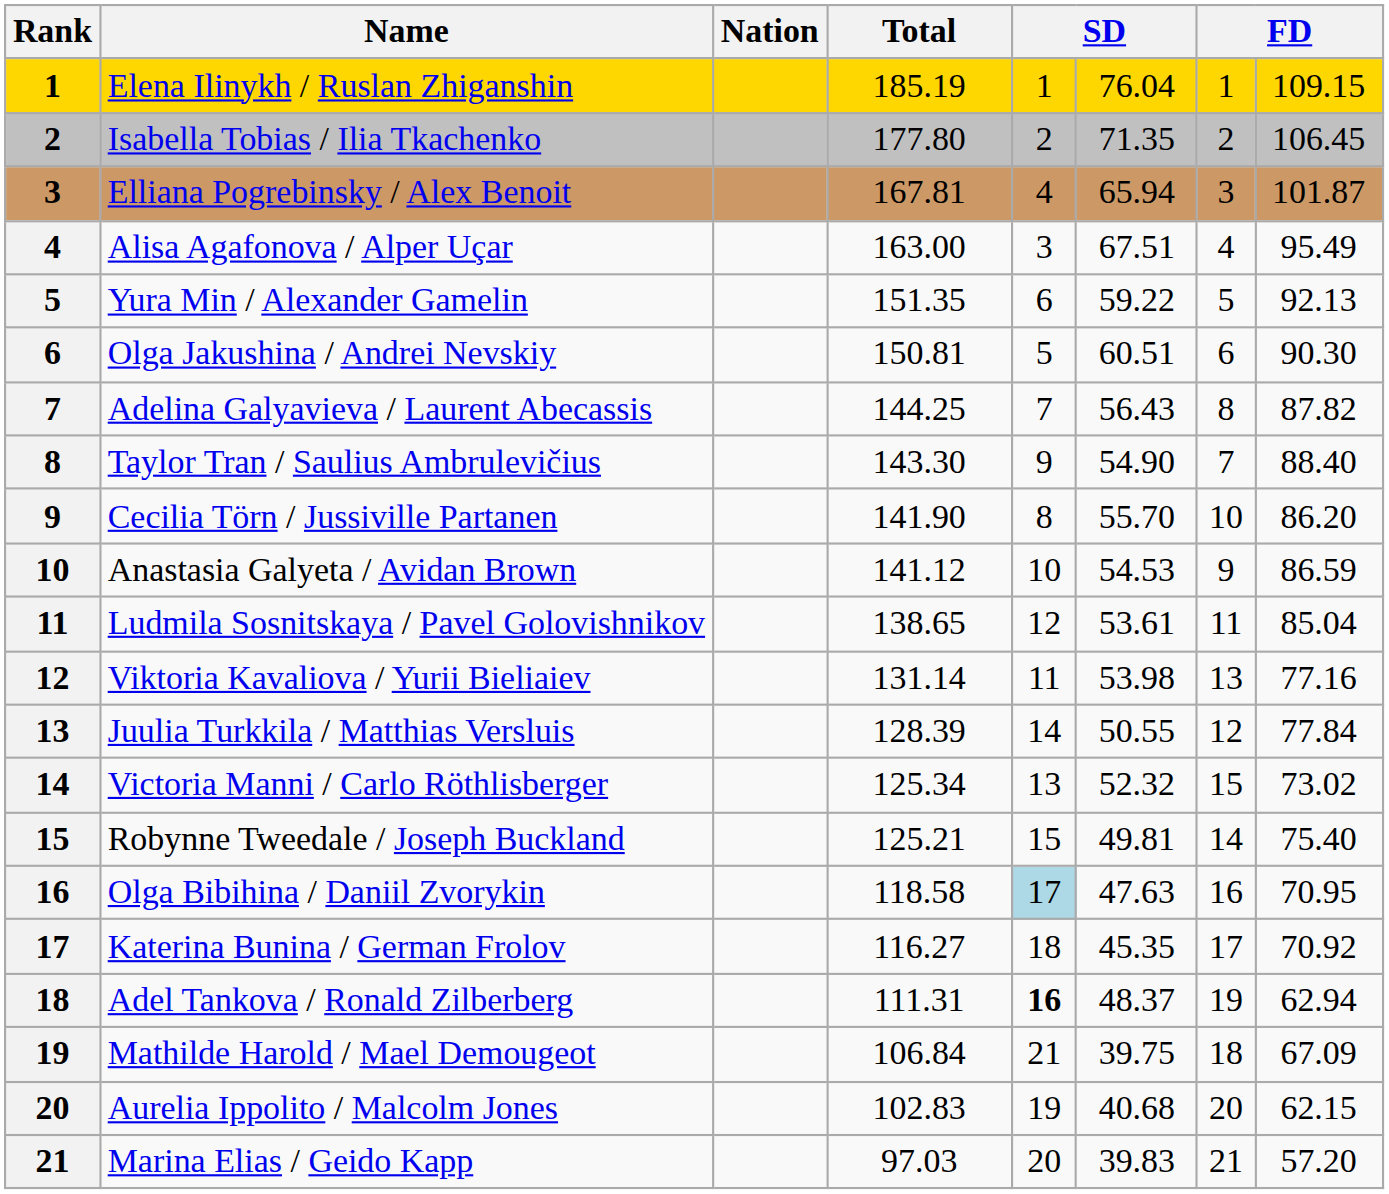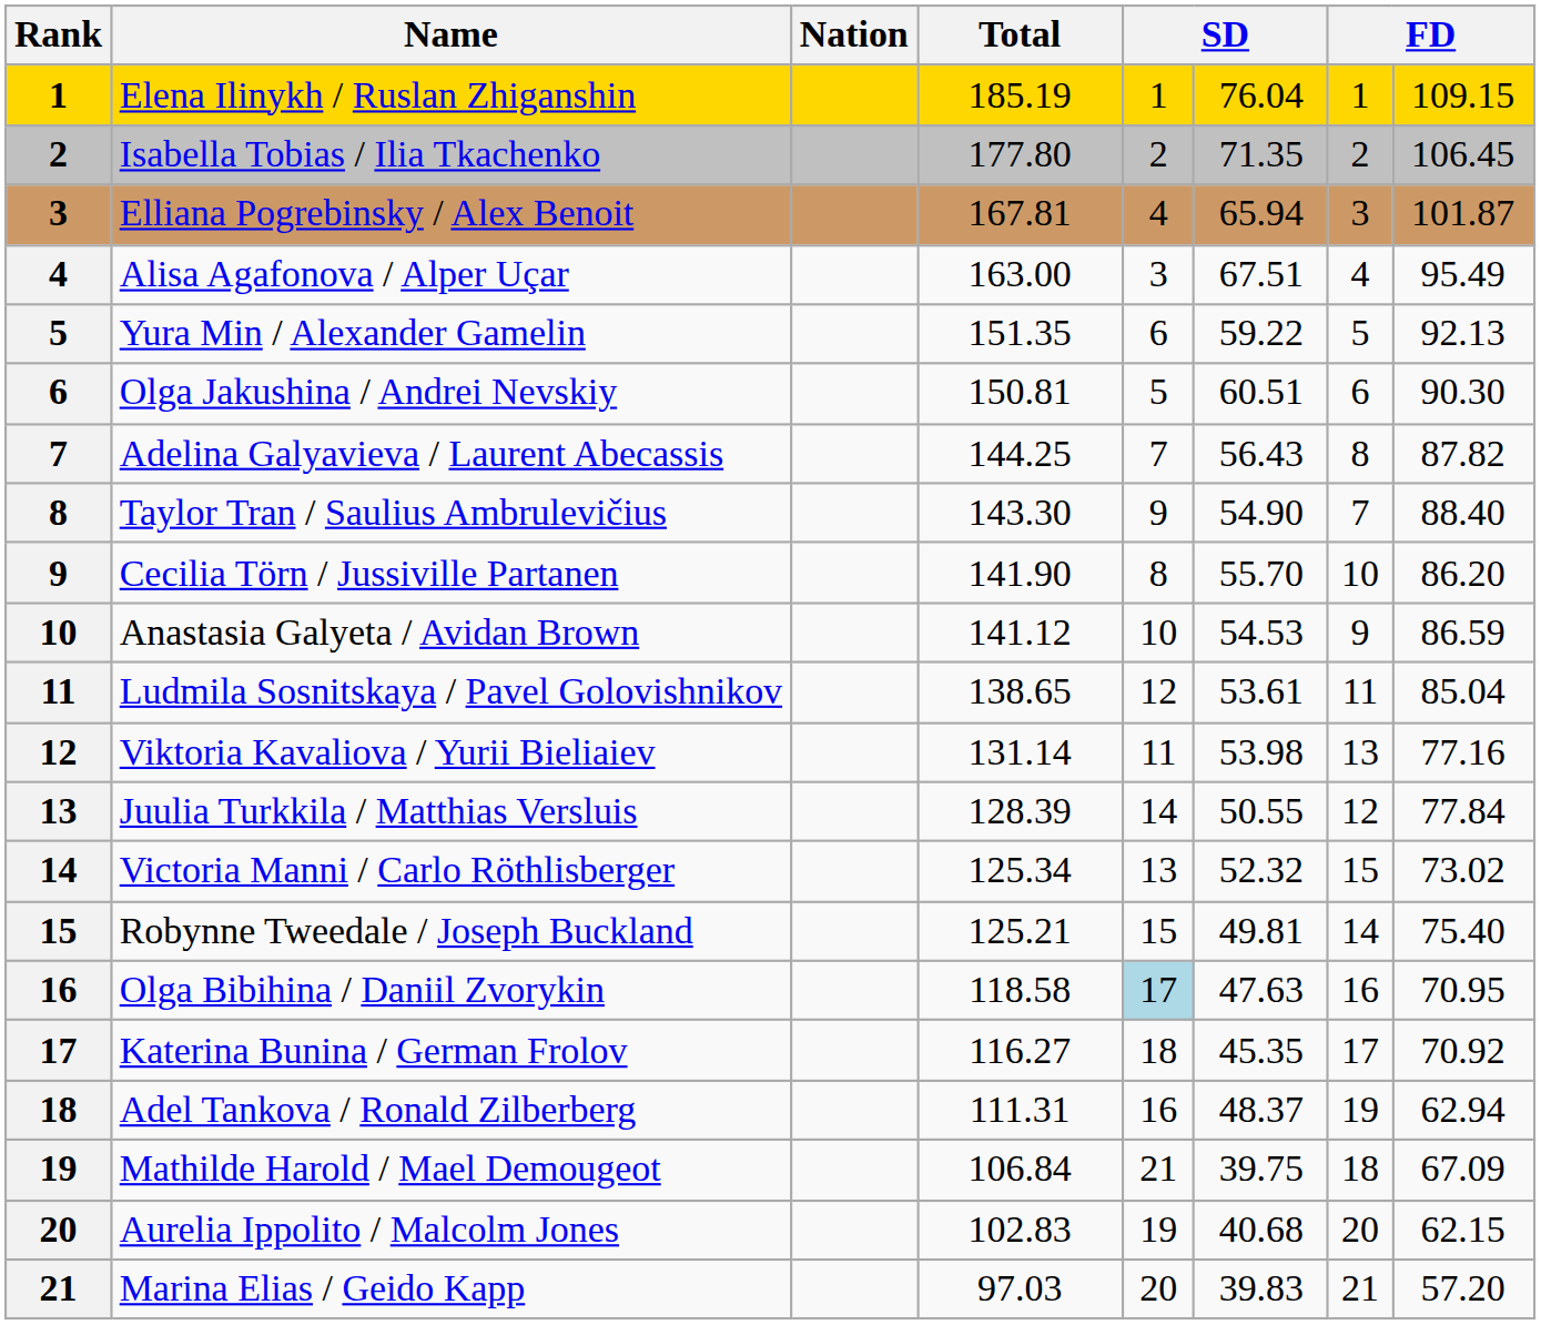Adel Tankova / Ronald Zilberberg | column 5: bold -> normal
